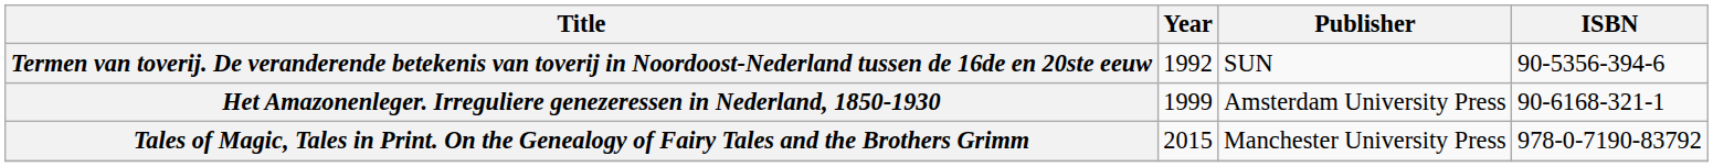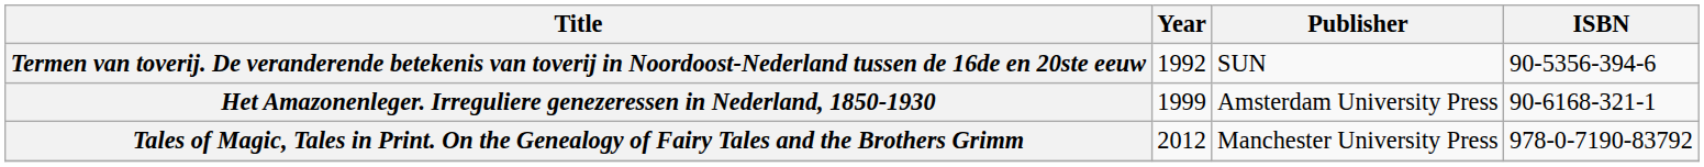row 4 | Year: 2015 -> 2012
